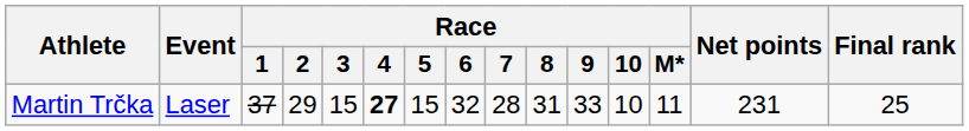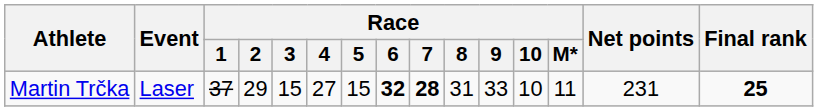Martin Trčka | Race / 4: bold -> normal
Martin Trčka | Race / 6: normal -> bold
Martin Trčka | Race / 7: normal -> bold
Martin Trčka | Final rank: normal -> bold
